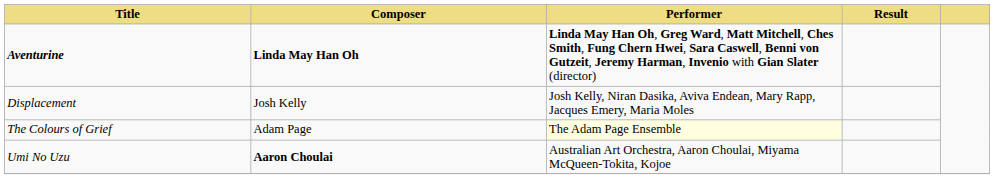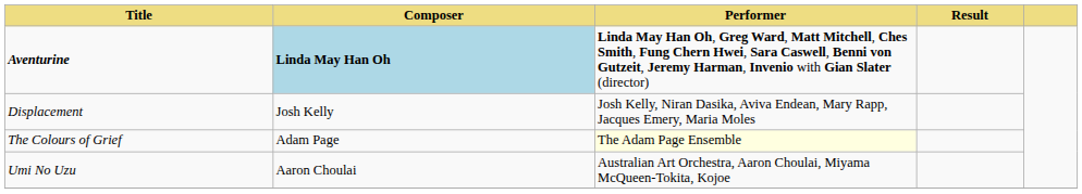Aventurine | Composer: no background -> lightblue background
Umi No Uzu | Composer: bold -> normal
